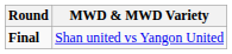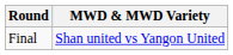Final | Round: bold -> normal
